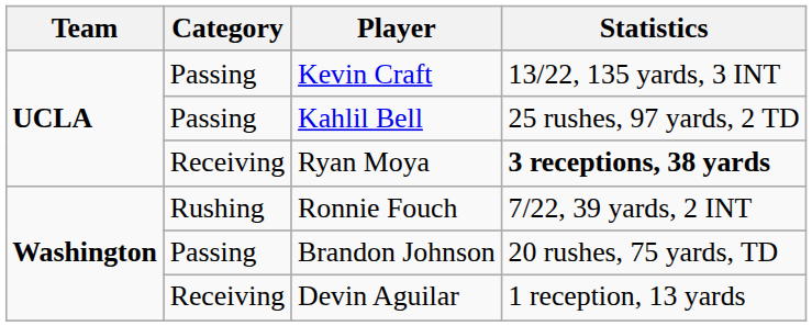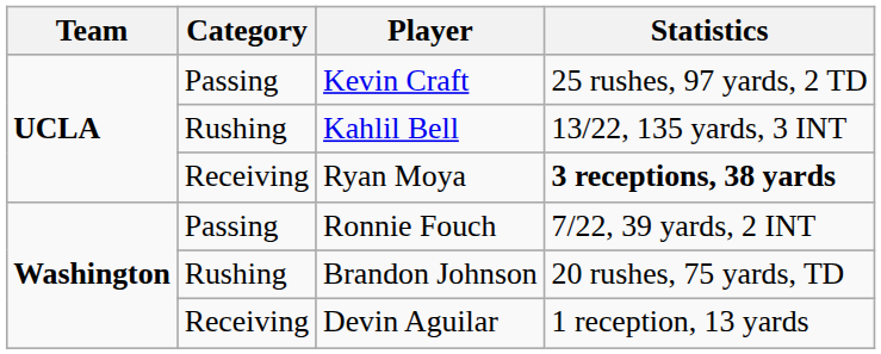Kevin Craft | Statistics: 13/22, 135 yards, 3 INT -> 25 rushes, 97 yards, 2 TD
Kahlil Bell | Category: Passing -> Rushing
Kahlil Bell | Statistics: 25 rushes, 97 yards, 2 TD -> 13/22, 135 yards, 3 INT
Ronnie Fouch | Category: Rushing -> Passing
Brandon Johnson | Category: Passing -> Rushing
